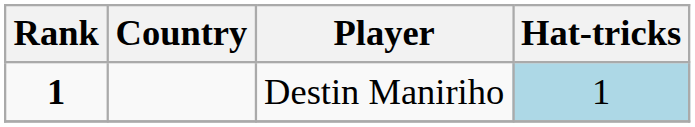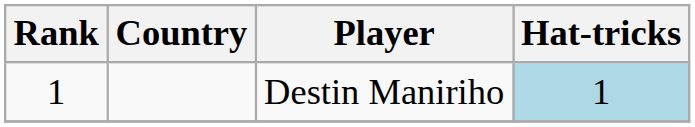Destin Maniriho | Rank: bold -> normal
